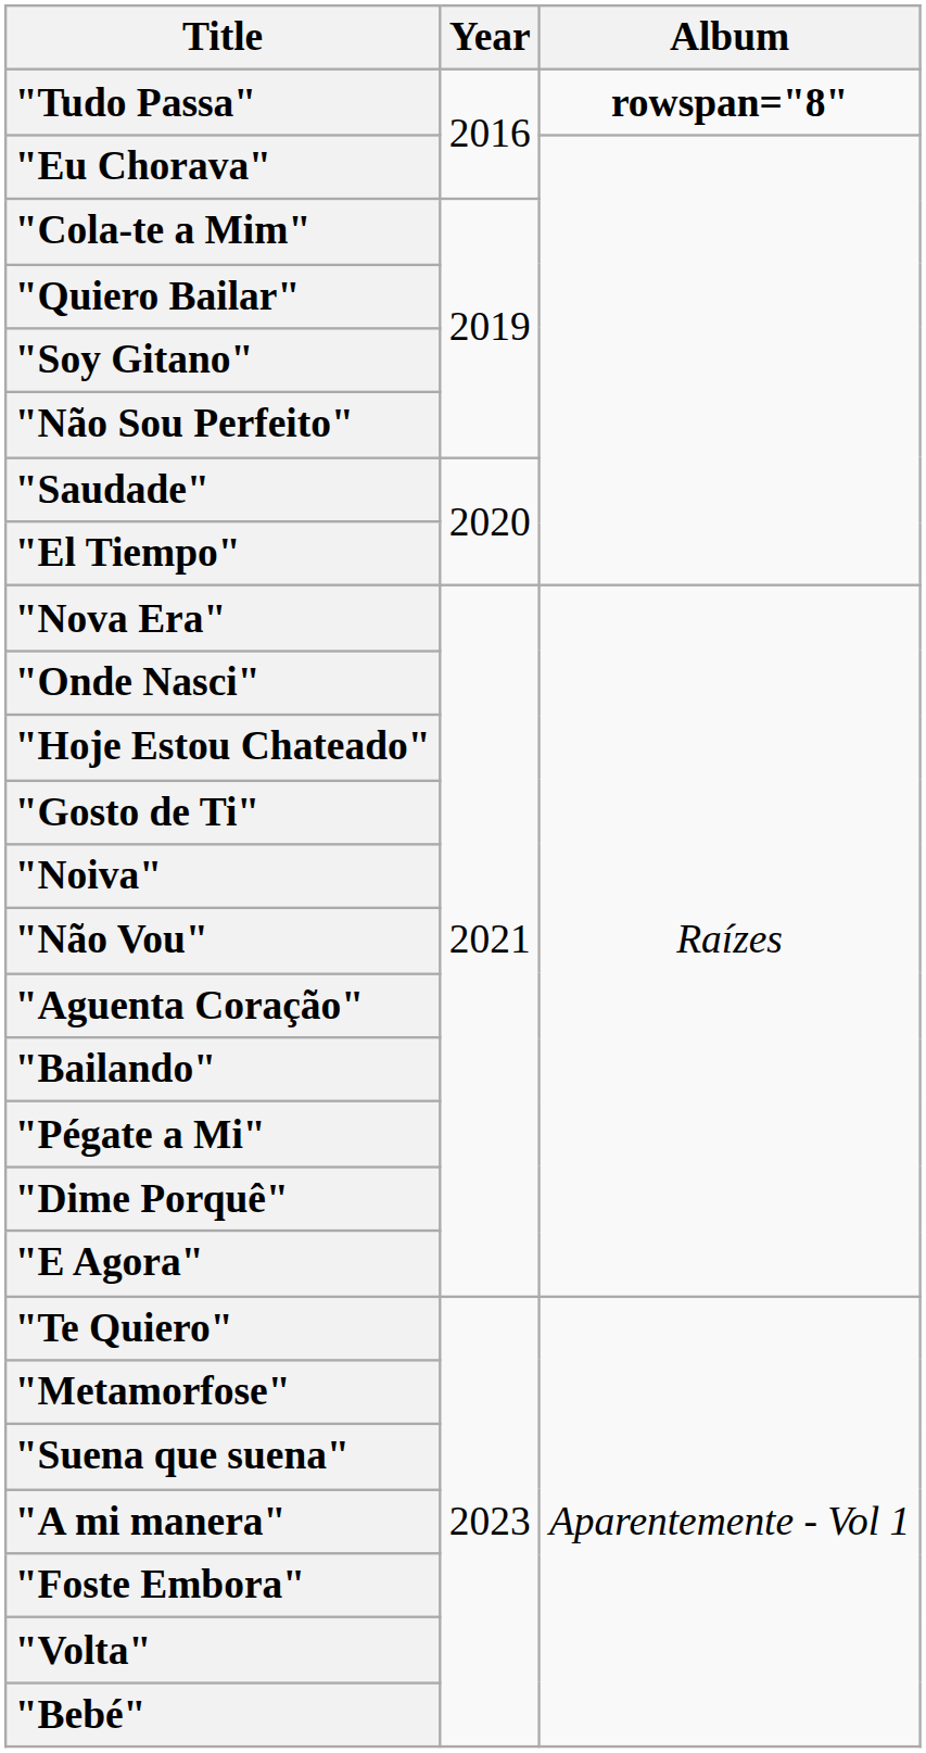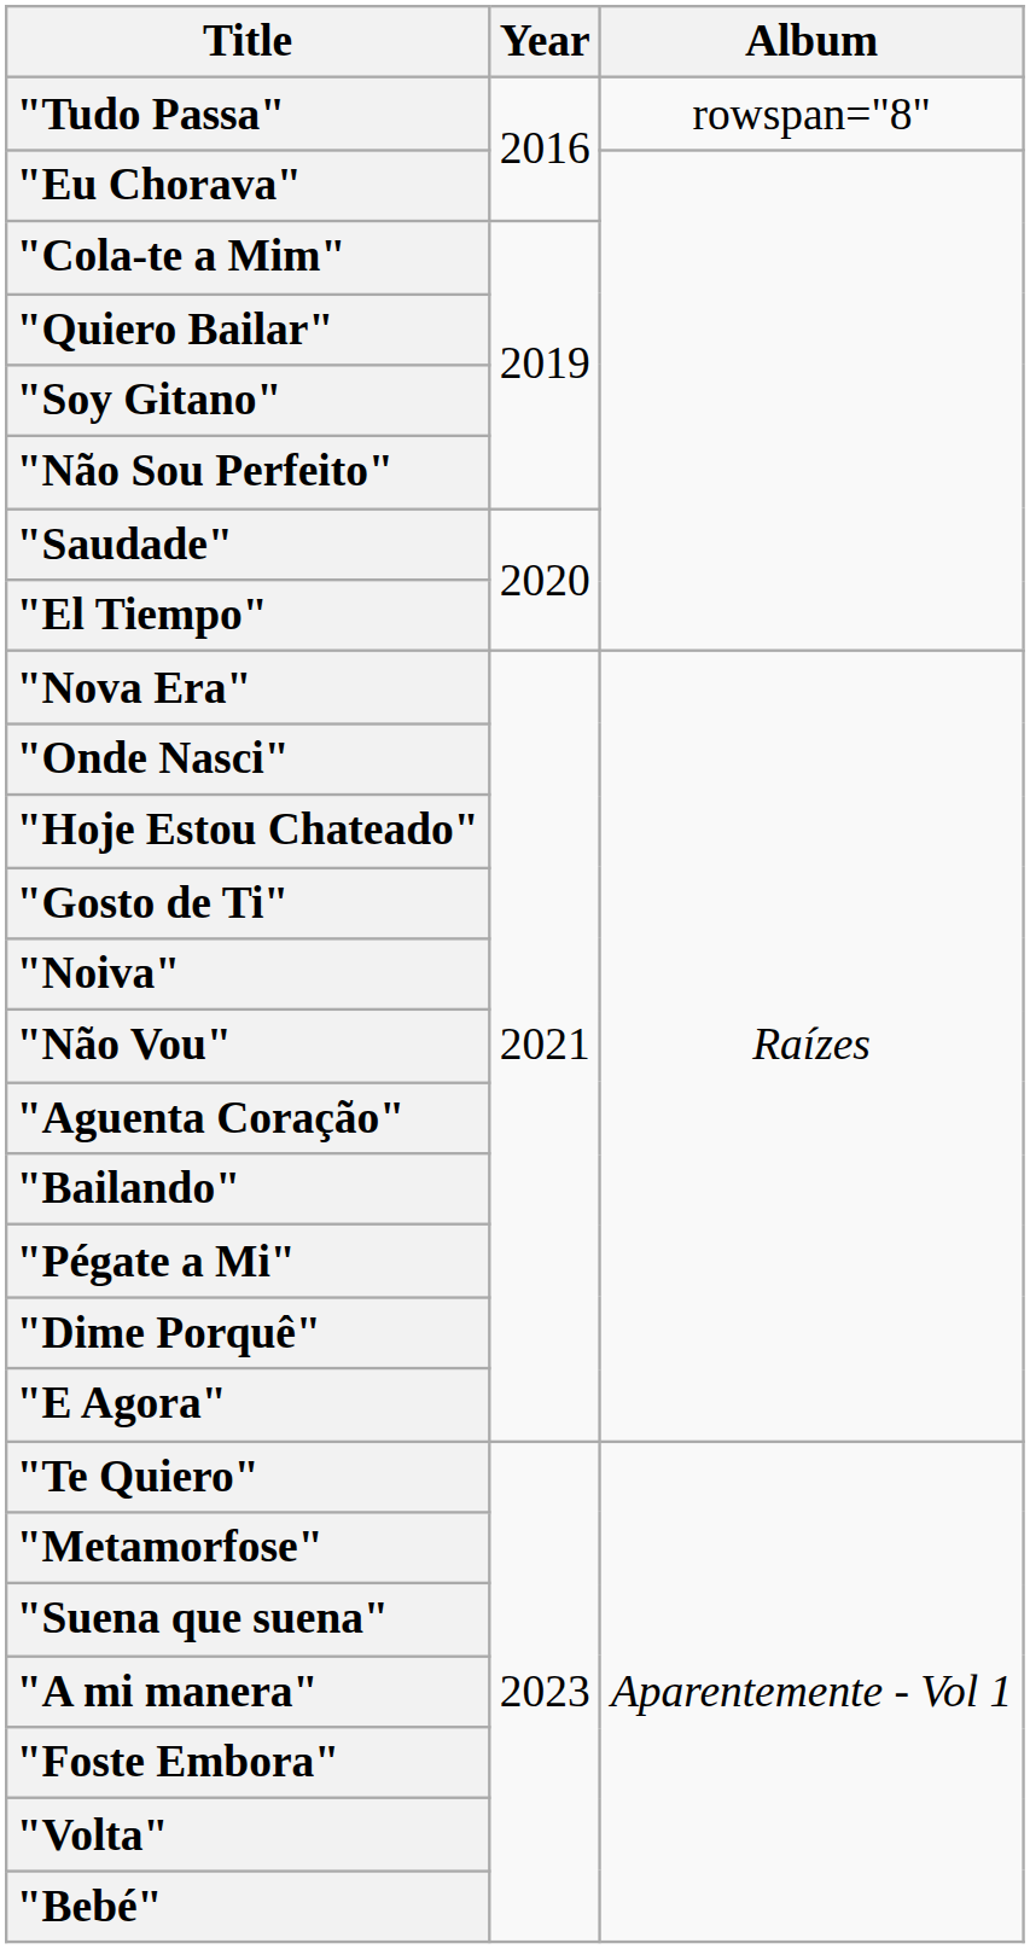"Tudo Passa" | Album: bold -> normal
